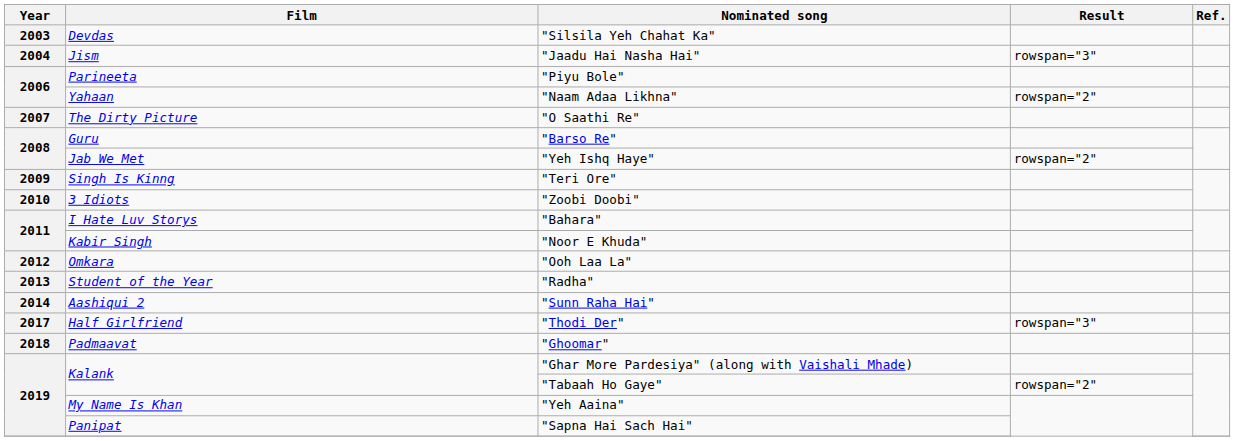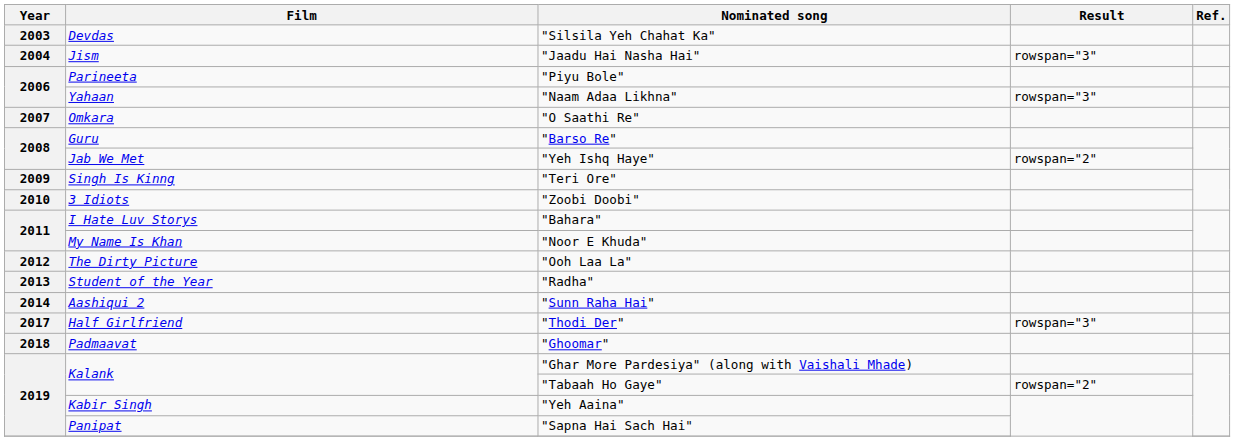"Naam Adaa Likhna" | Result: rowspan="2" -> rowspan="3"
"O Saathi Re" | Film: The Dirty Picture -> Omkara
"Noor E Khuda" | Film: Kabir Singh -> My Name Is Khan
"Ooh Laa La" | Film: Omkara -> The Dirty Picture
"Yeh Aaina" | Film: My Name Is Khan -> Kabir Singh
